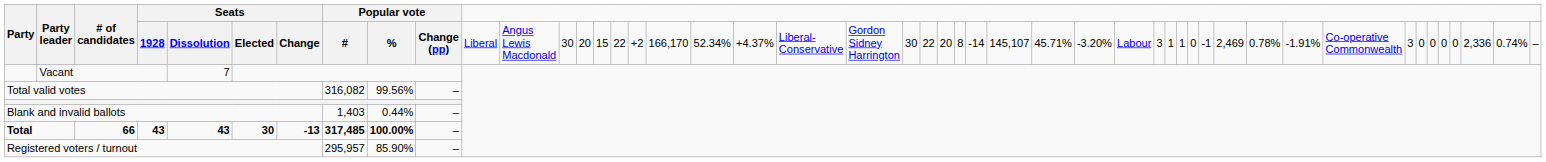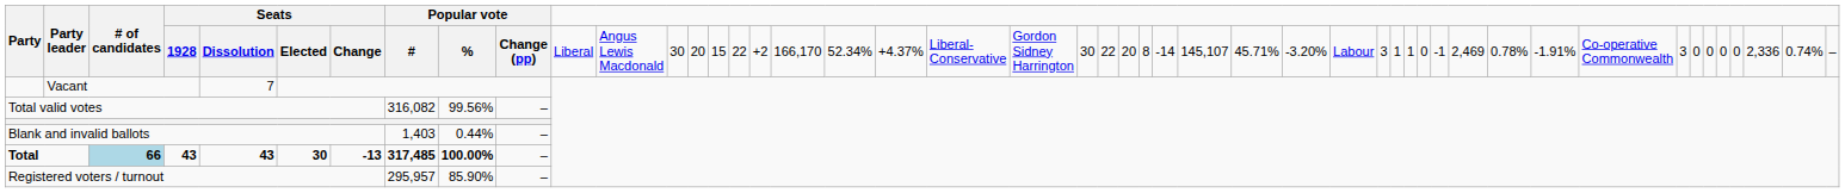Total | # of candidates: no background -> lightblue background
